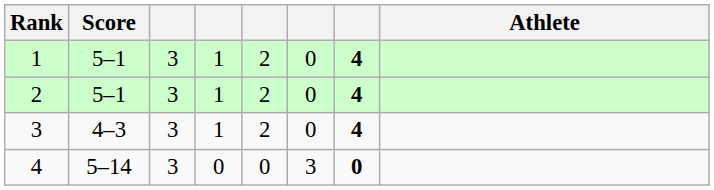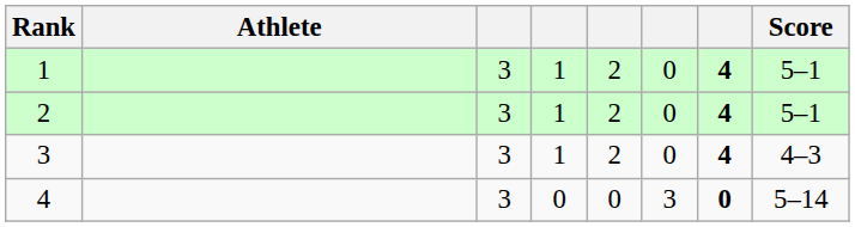columns swapped: Athlete <-> Score
